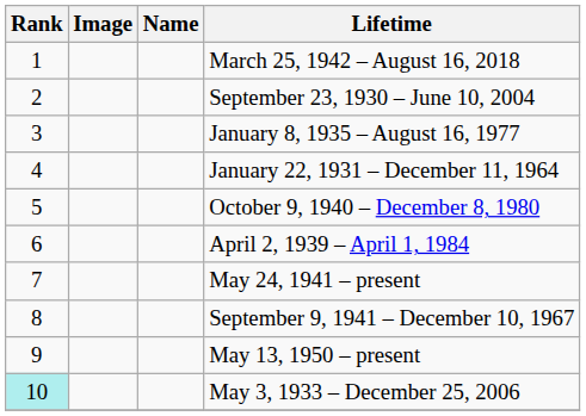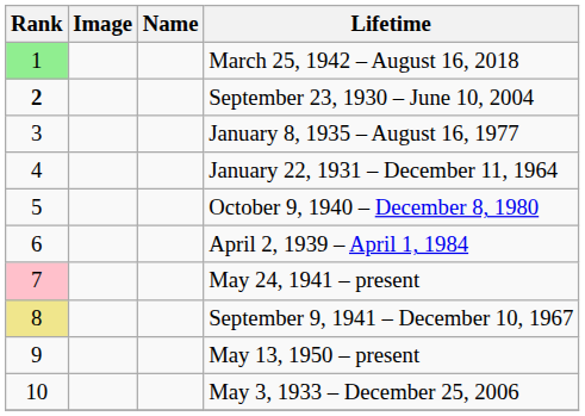March 25, 1942 – August 16, 2018 | Rank: no background -> lightgreen background
September 23, 1930 – June 10, 2004 | Rank: normal -> bold
May 24, 1941 – present | Rank: no background -> pink background
September 9, 1941 – December 10, 1967 | Rank: no background -> khaki background
May 3, 1933 – December 25, 2006 | Rank: paleturquoise background -> no background
